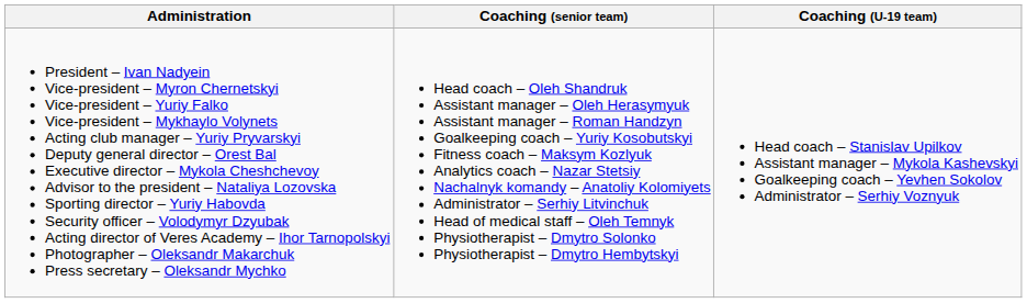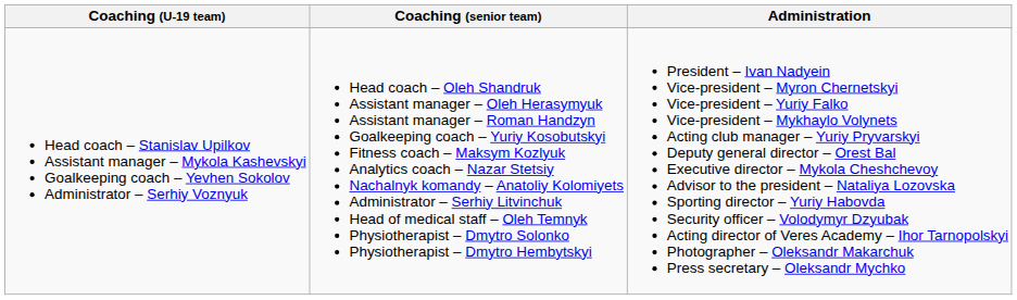columns swapped: Administration <-> Coaching (U-19 team)
